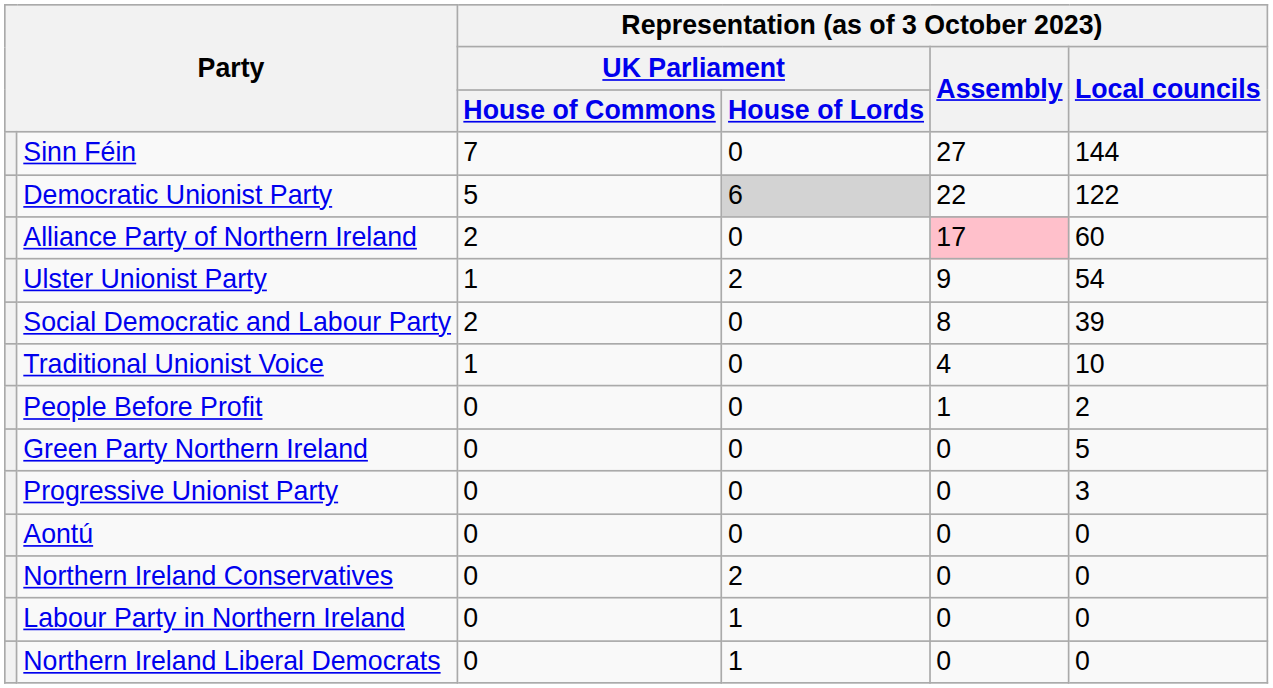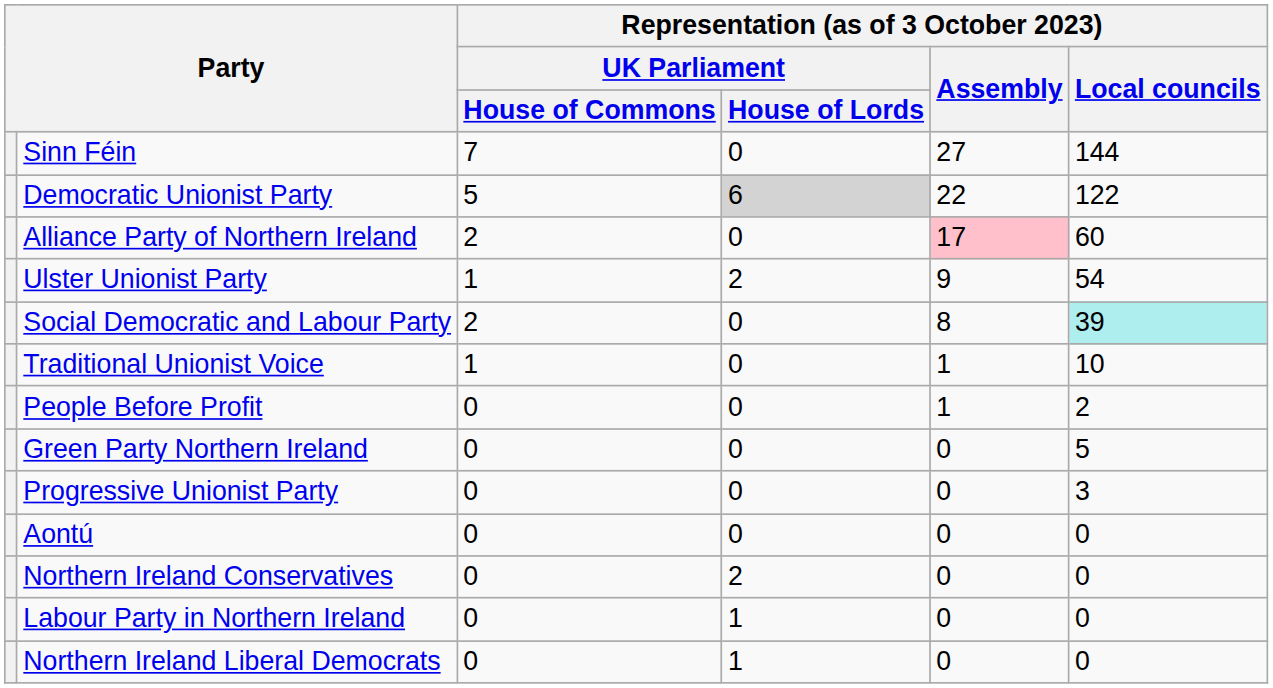Social Democratic and Labour Party | Representation (as of 3 October 2023) / Local councils: no background -> paleturquoise background
Traditional Unionist Voice | Representation (as of 3 October 2023) / Assembly: 4 -> 1
